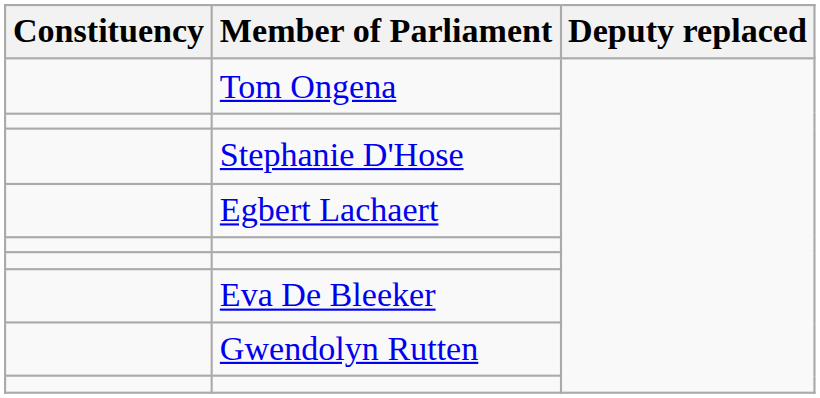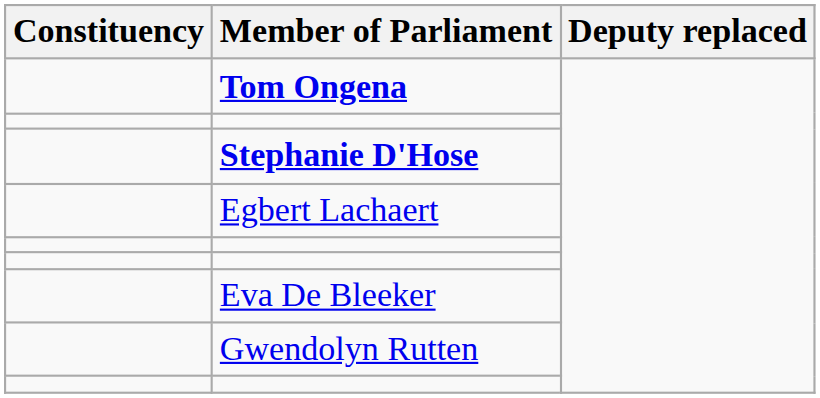Tom Ongena | Member of Parliament: normal -> bold
Stephanie D'Hose | Member of Parliament: normal -> bold
